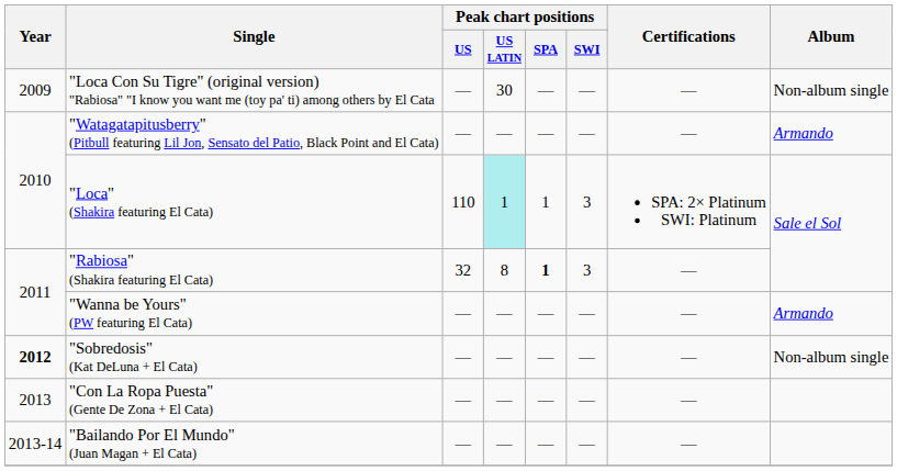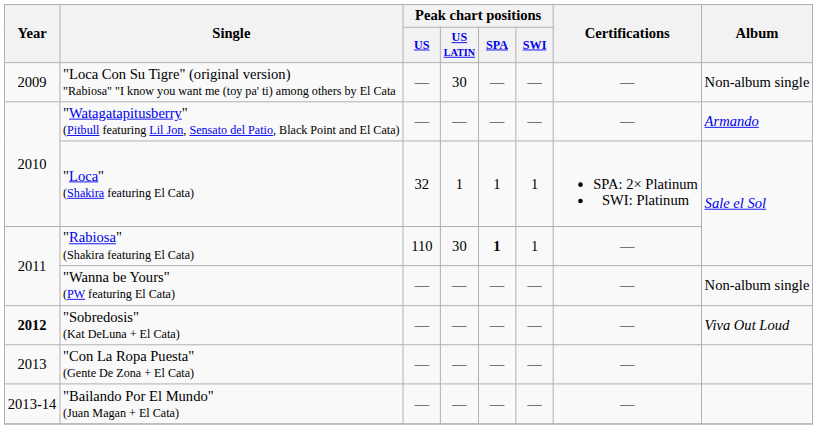"Loca" (Shakira featuring El Cata) | Peak chart positions / US: 110 -> 32
"Loca" (Shakira featuring El Cata) | Peak chart positions / US LATIN: paleturquoise background -> no background
"Loca" (Shakira featuring El Cata) | Peak chart positions / SWI: 3 -> 1
"Rabiosa" (Shakira featuring El Cata) | Peak chart positions / US: 32 -> 110
"Rabiosa" (Shakira featuring El Cata) | Peak chart positions / US LATIN: 8 -> 30
"Rabiosa" (Shakira featuring El Cata) | Peak chart positions / SWI: 3 -> 1
"Wanna be Yours" (PW featuring El Cata) | Album: Armando -> Non-album single
"Sobredosis" (Kat DeLuna + El Cata) | Album: Non-album single -> Viva Out Loud
